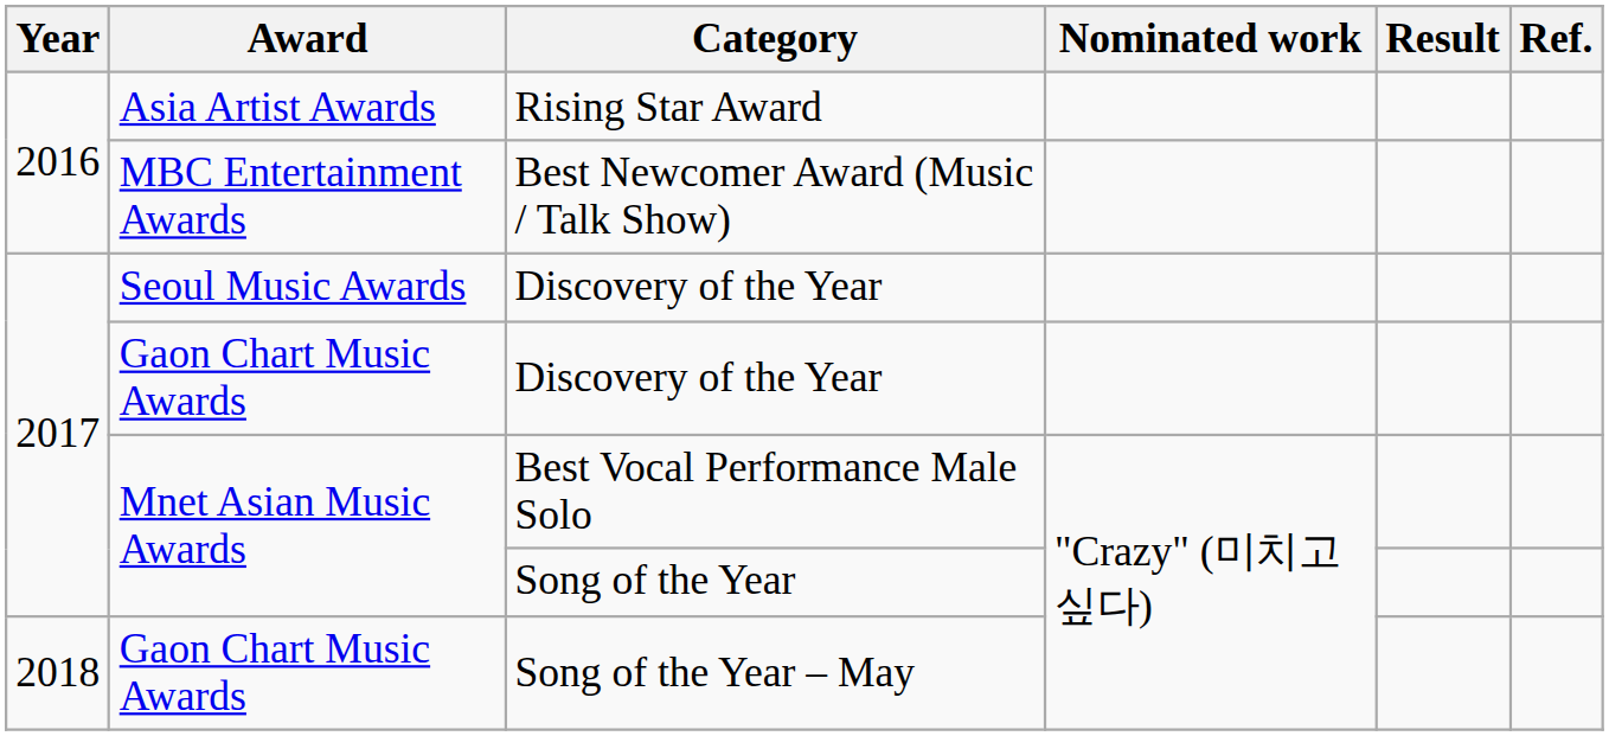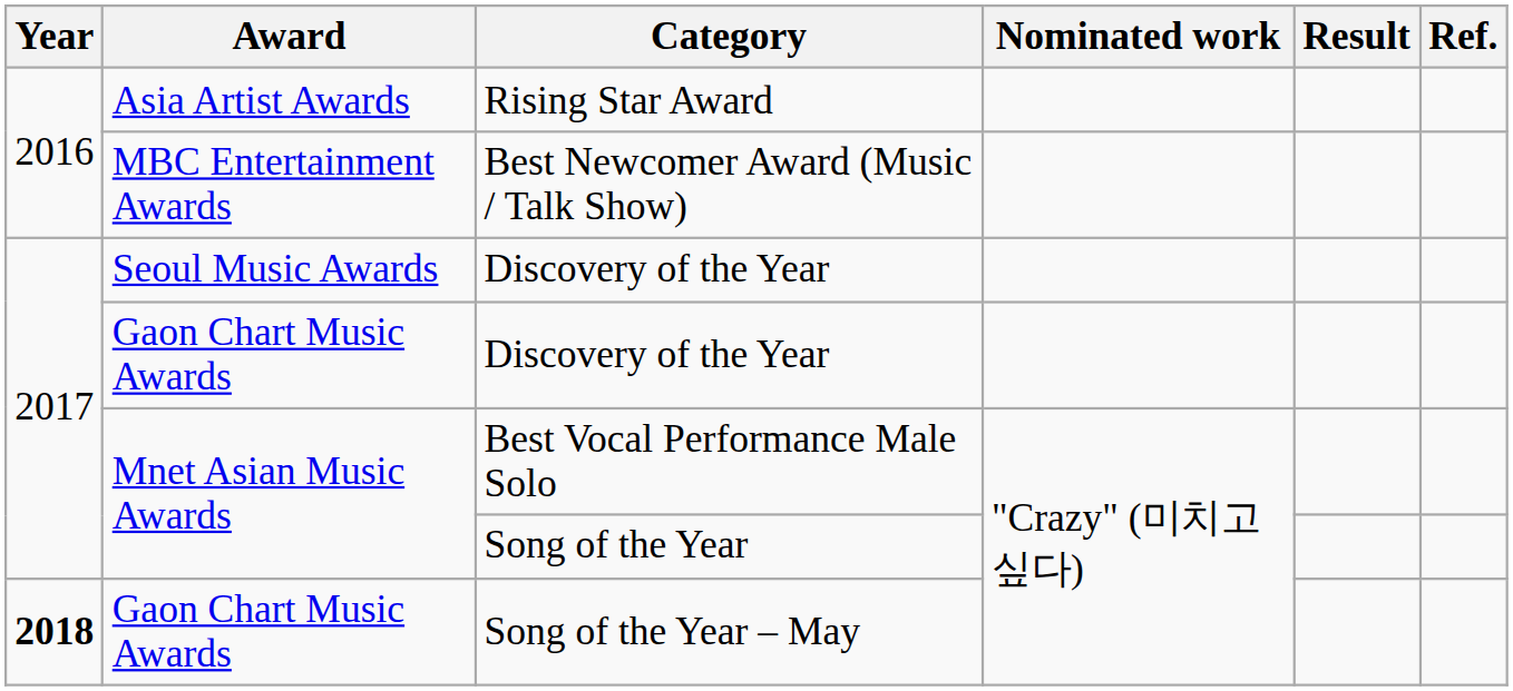Song of the Year – May | Year: normal -> bold
